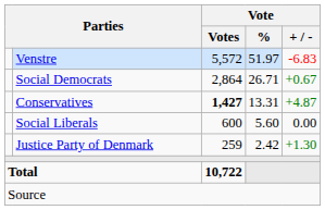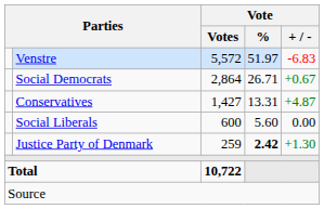Conservatives | Vote / Votes: bold -> normal
Justice Party of Denmark | Vote / %: normal -> bold
